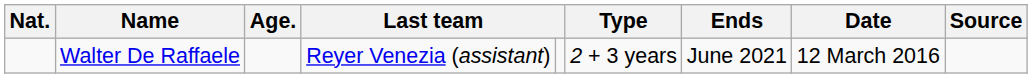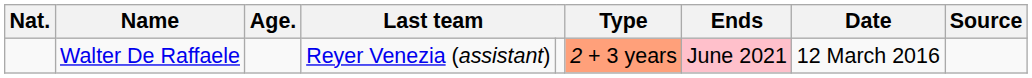Walter De Raffaele | Type: no background -> lightsalmon background
Walter De Raffaele | Ends: no background -> pink background
